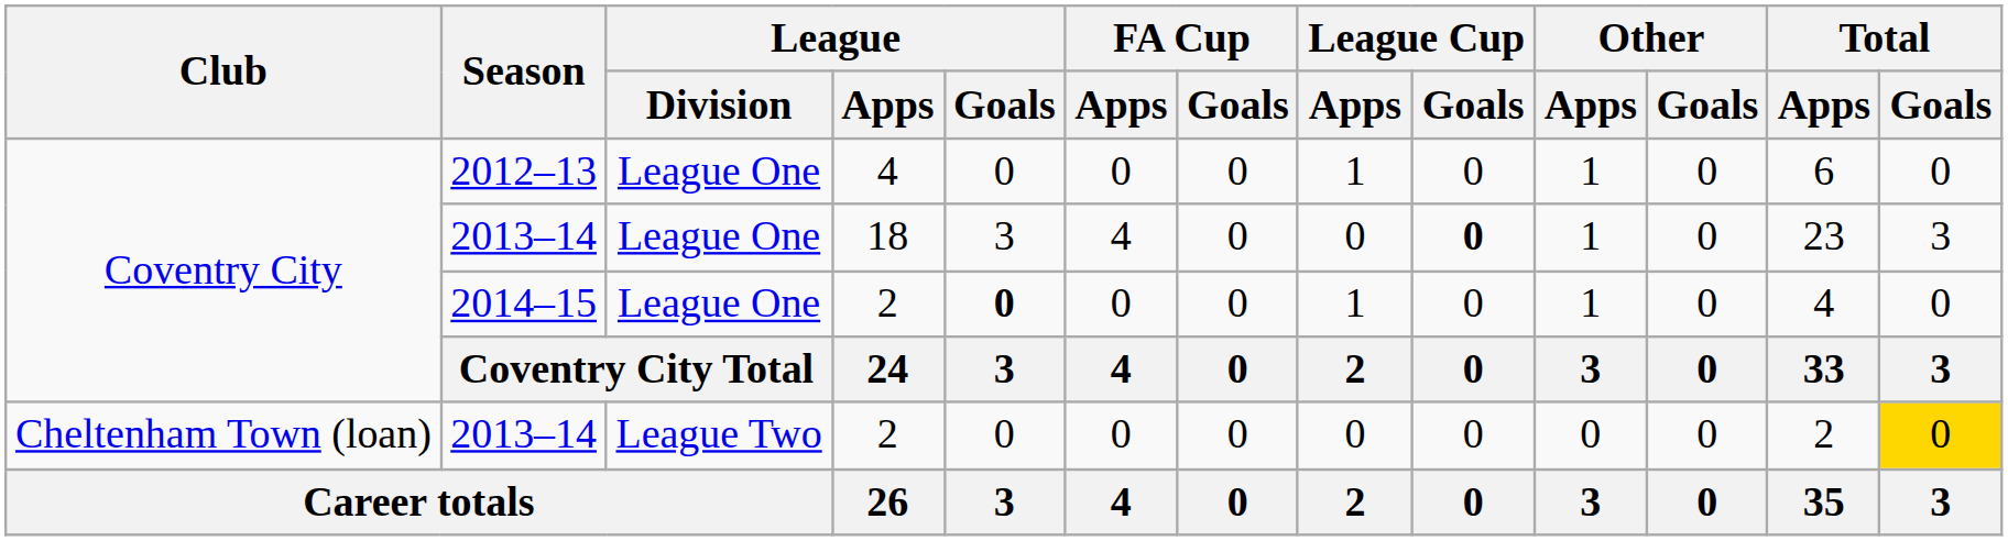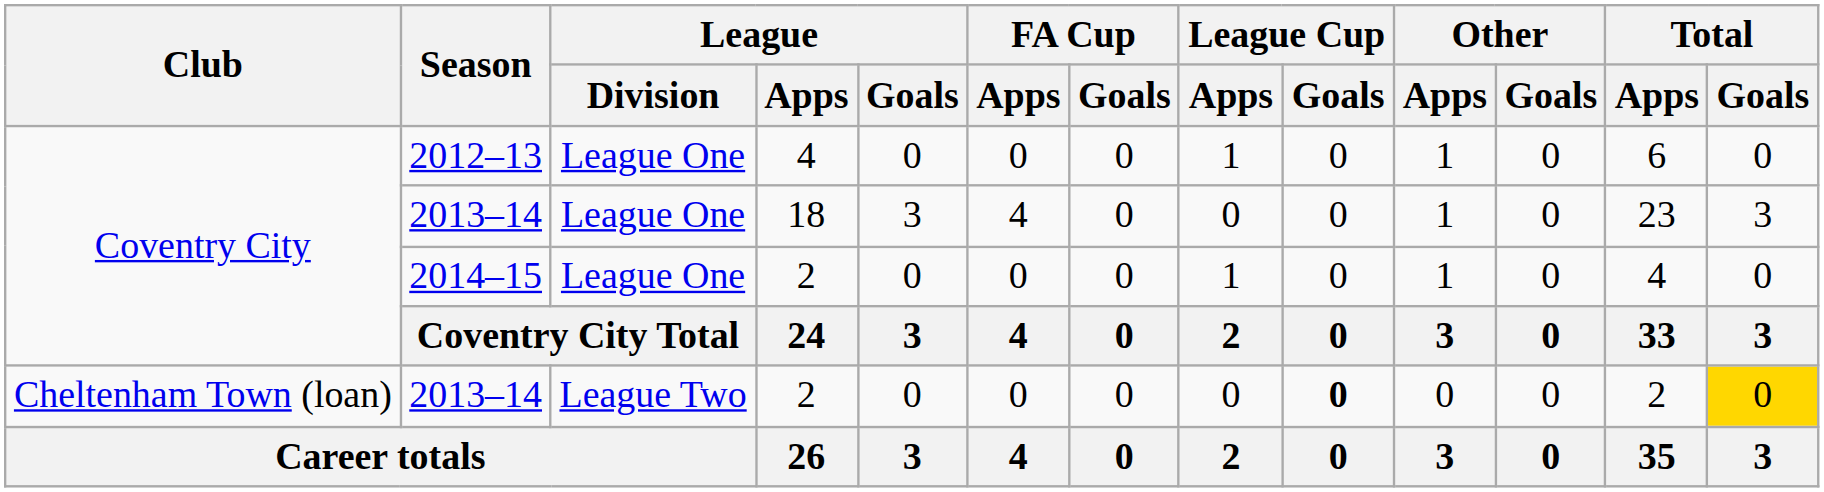2013–14 / 18 | League Cup / Goals: bold -> normal
2014–15 | League / Goals: bold -> normal
2013–14 / 2 | League Cup / Goals: normal -> bold
